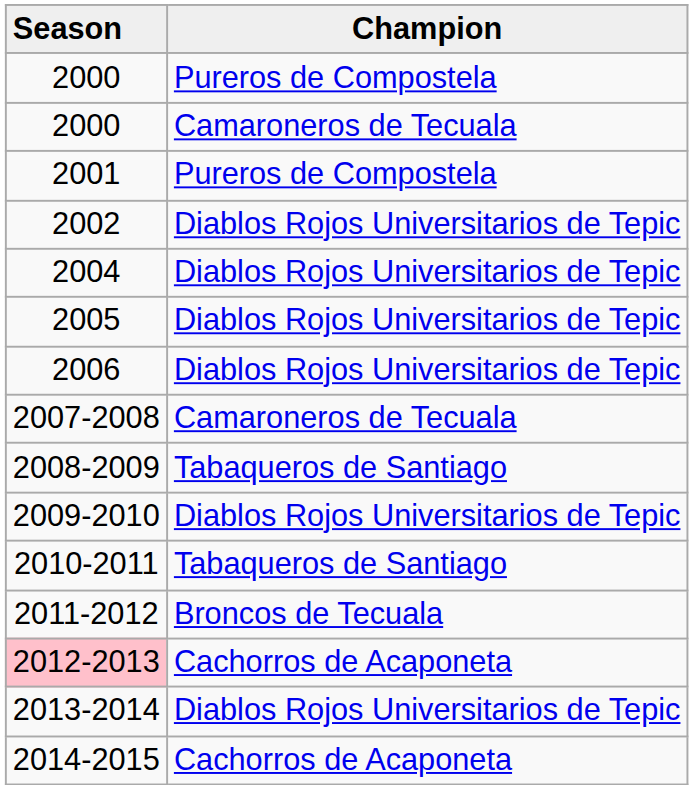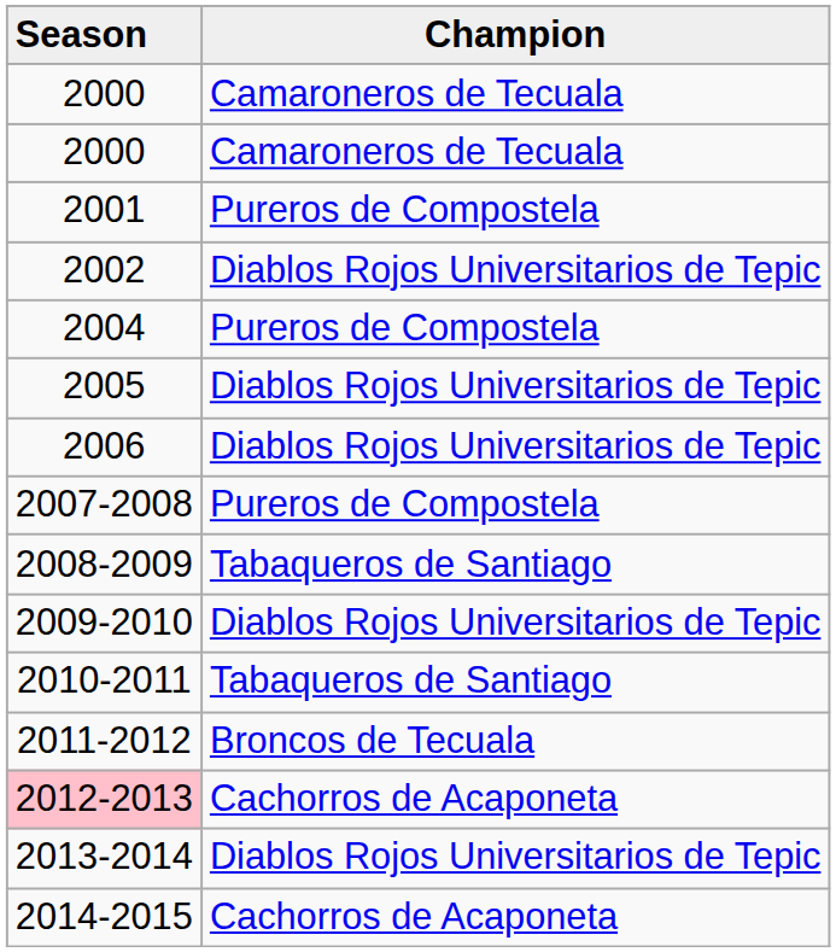row 2 | Champion: Pureros de Compostela -> Camaroneros de Tecuala
row 6 | Champion: Diablos Rojos Universitarios de Tepic -> Pureros de Compostela
row 9 | Champion: Camaroneros de Tecuala -> Pureros de Compostela
